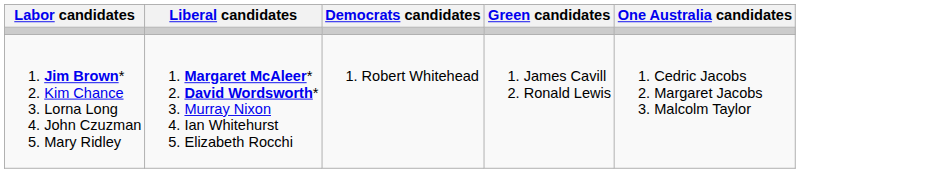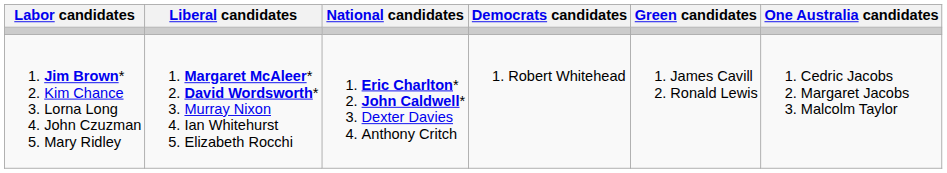+ column: National candidates | Eric Charlton* John Caldwell* Dexter Davies Anthony Critch
